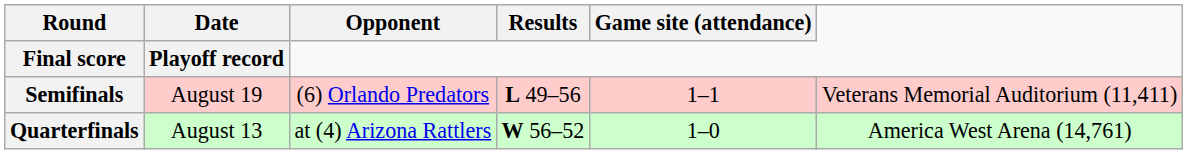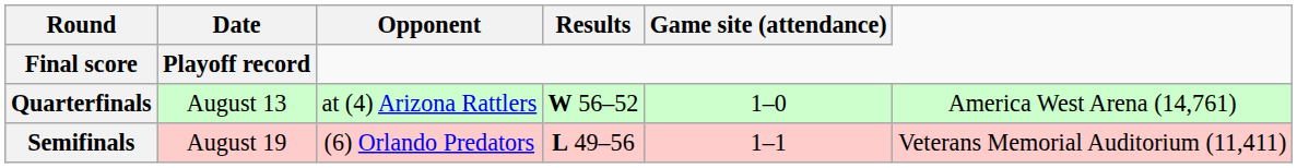rows swapped: Quarterfinals <-> Semifinals
